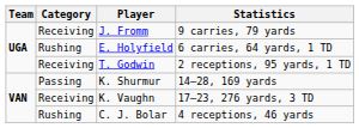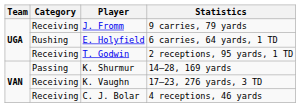C. J. Bolar | Category: Rushing -> Receiving
